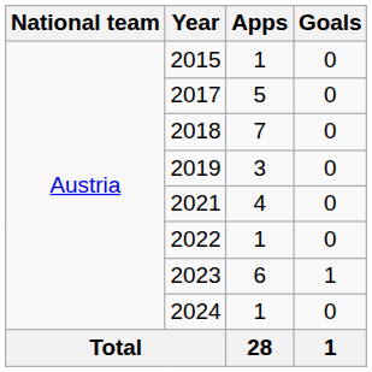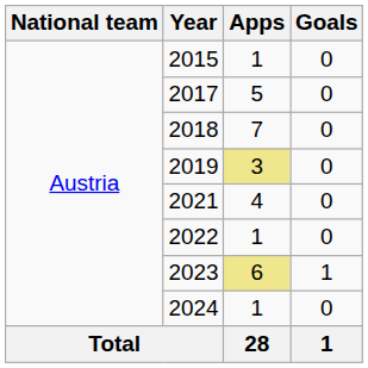2019 | Apps: no background -> khaki background
2023 | Apps: no background -> khaki background
